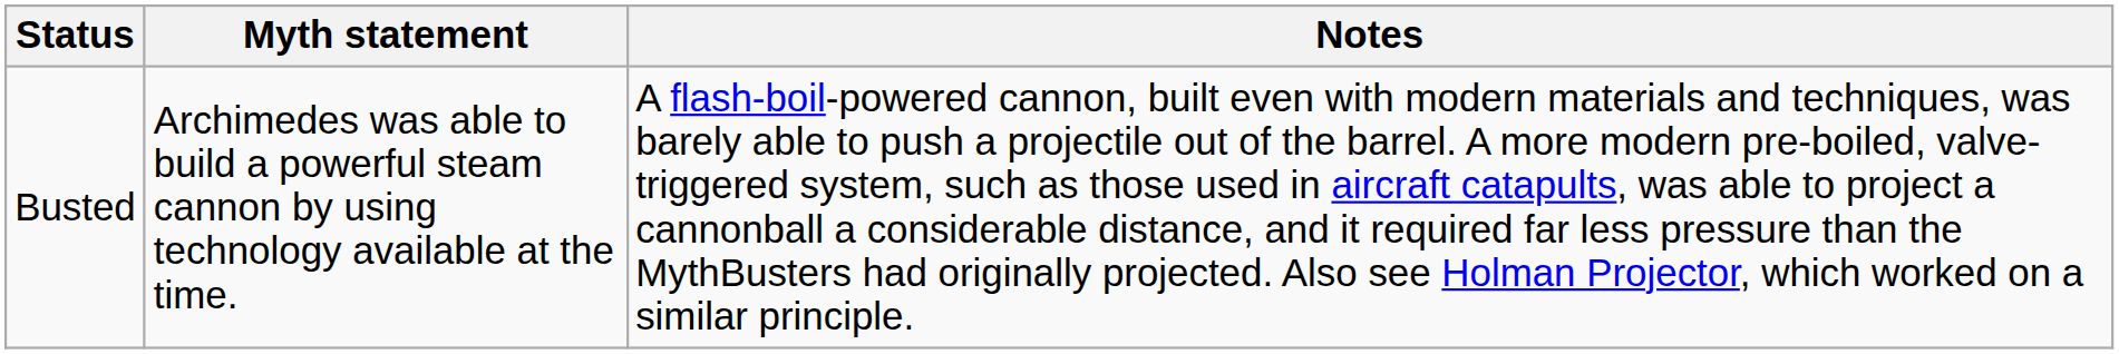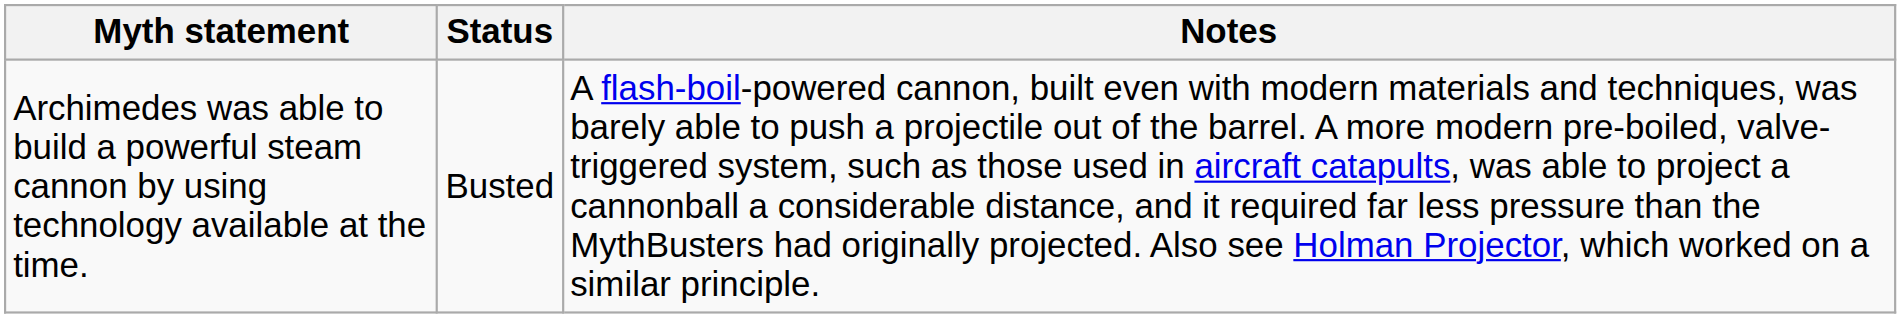columns swapped: Myth statement <-> Status
